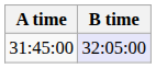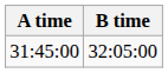31:45:00 | B time: lavender background -> no background
